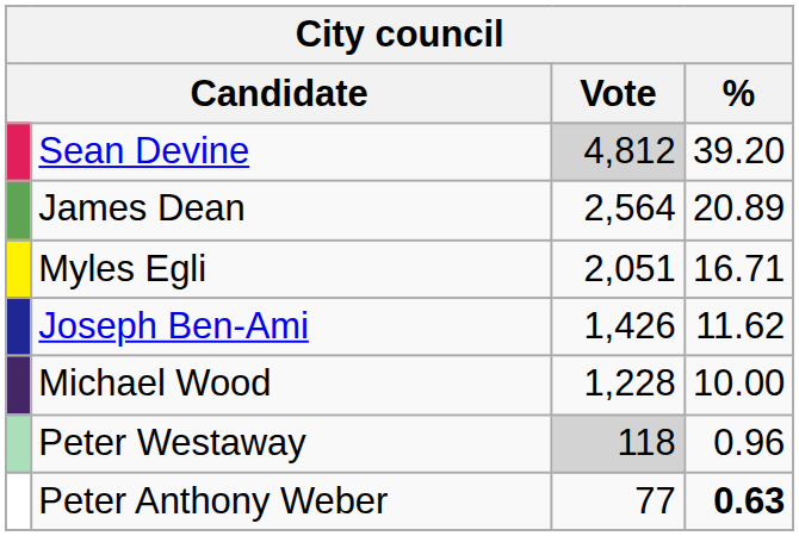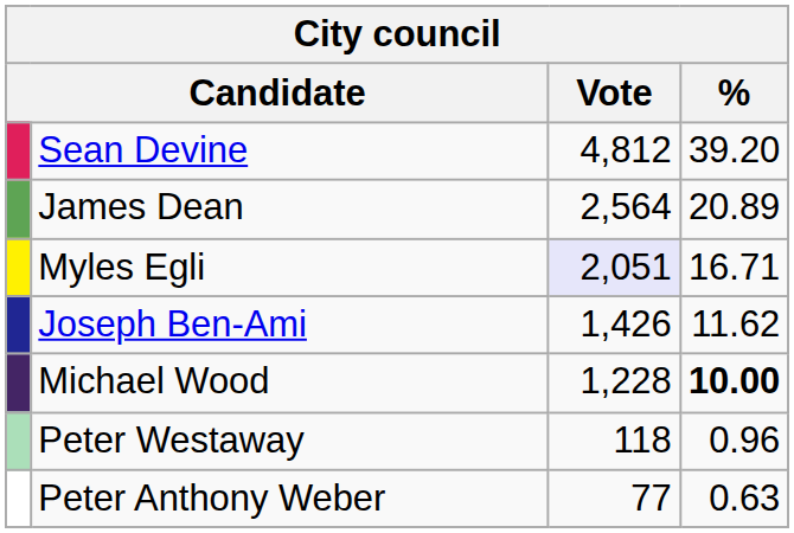Sean Devine | Vote: lightgrey background -> no background
Myles Egli | Vote: no background -> lavender background
Michael Wood | %: normal -> bold
Peter Westaway | Vote: lightgrey background -> no background
Peter Anthony Weber | %: bold -> normal
